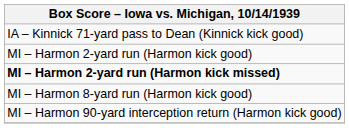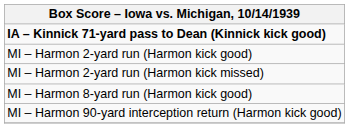row 2 | column 1: normal -> bold
row 4 | column 1: bold -> normal
